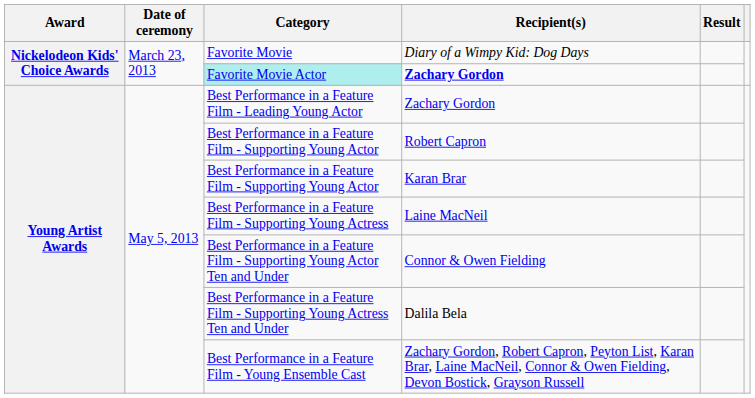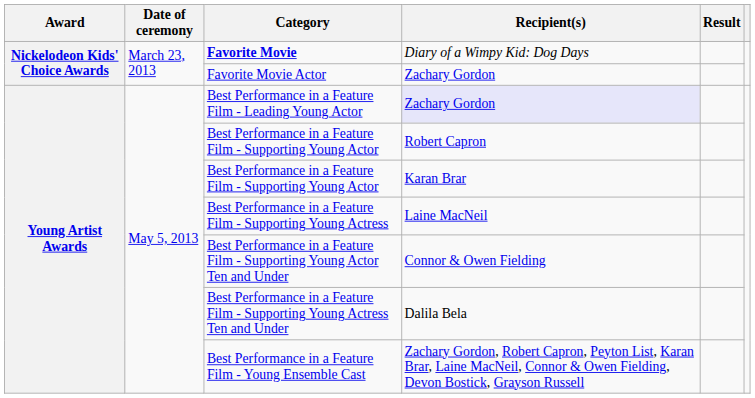Favorite Movie | Category: normal -> bold
Favorite Movie Actor | Category: paleturquoise background -> no background
Favorite Movie Actor | Recipient(s): bold -> normal
Best Performance in a Feature Film - Leading Young Actor | Recipient(s): no background -> lavender background
